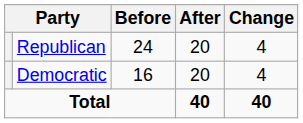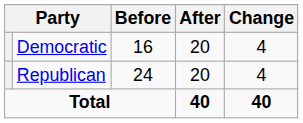rows swapped: Democratic <-> Republican
